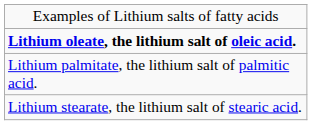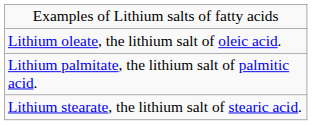row 2 | column 1: bold -> normal
